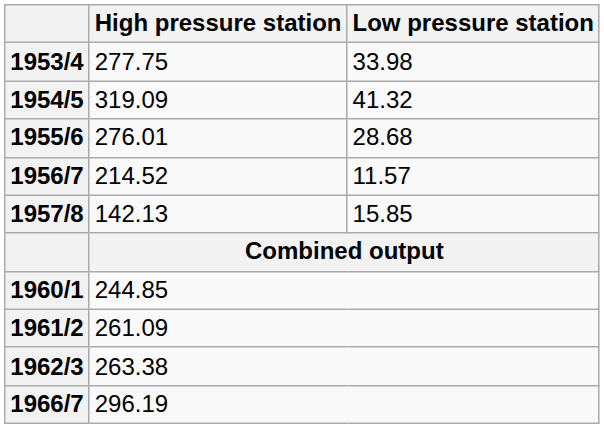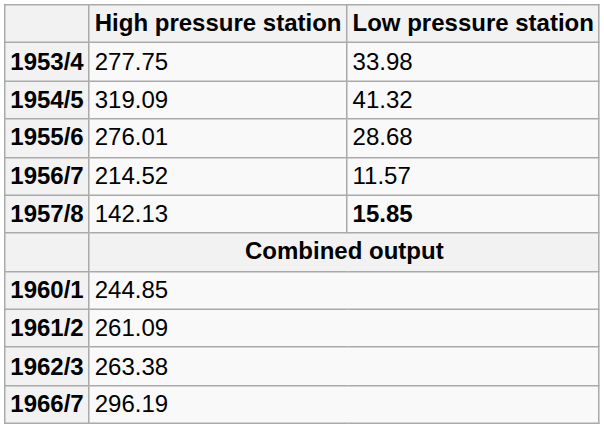1957/8 | Low pressure station: normal -> bold
